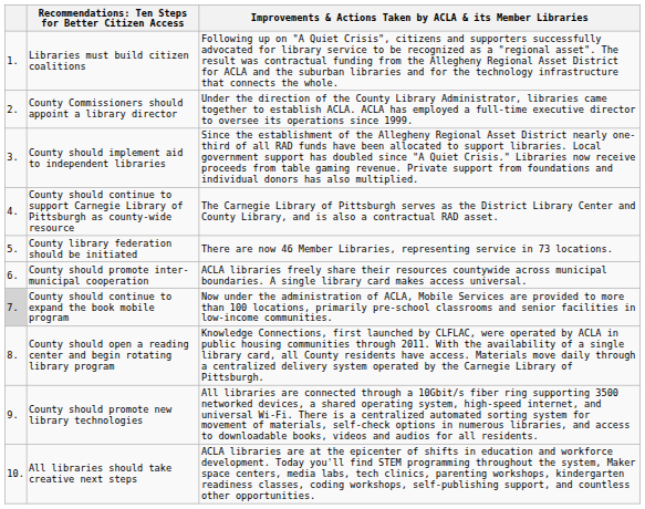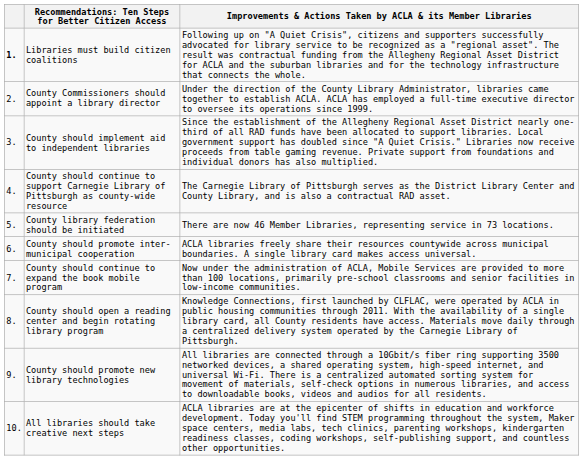Libraries must build citizen coalitions | column 1: normal -> bold
County should continue to expand the book mobile program | column 1: lightgrey background -> no background
